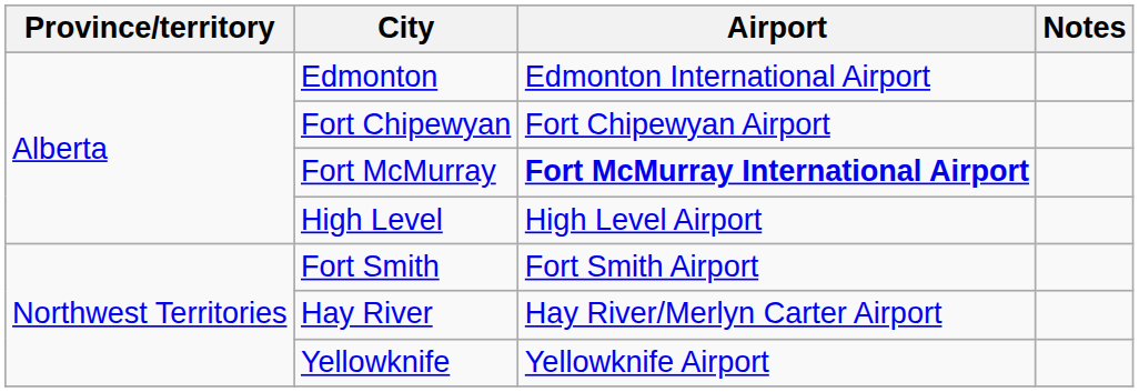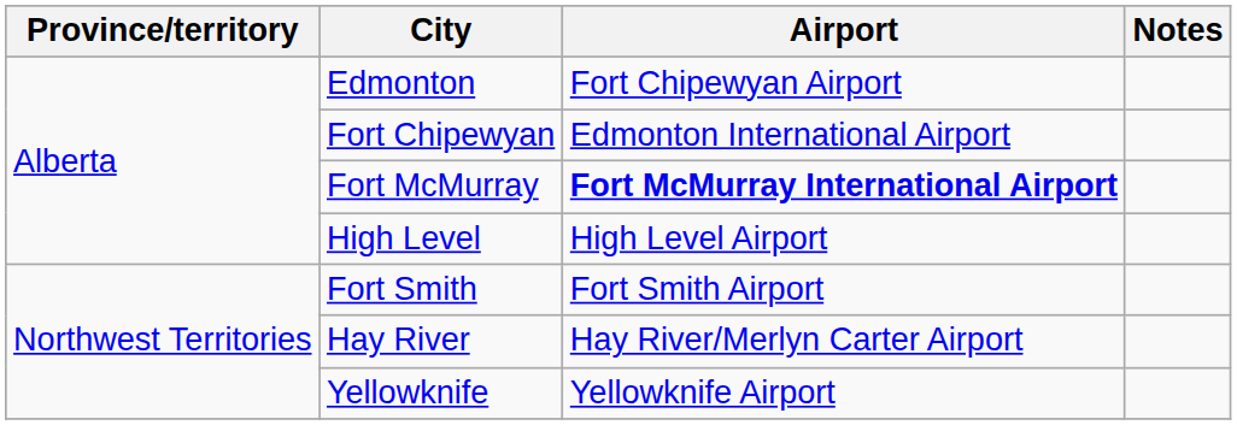Edmonton | Airport: Edmonton International Airport -> Fort Chipewyan Airport
Fort Chipewyan | Airport: Fort Chipewyan Airport -> Edmonton International Airport
